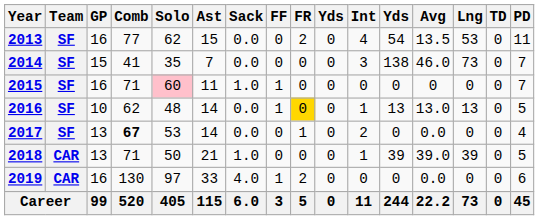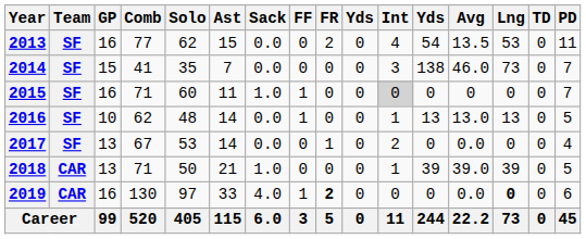2015 | Solo: pink background -> no background
2015 | Int: no background -> lightgrey background
2016 | FR: gold background -> no background
2017 | Comb: bold -> normal
2019 | FR: normal -> bold
2019 | Lng: normal -> bold
